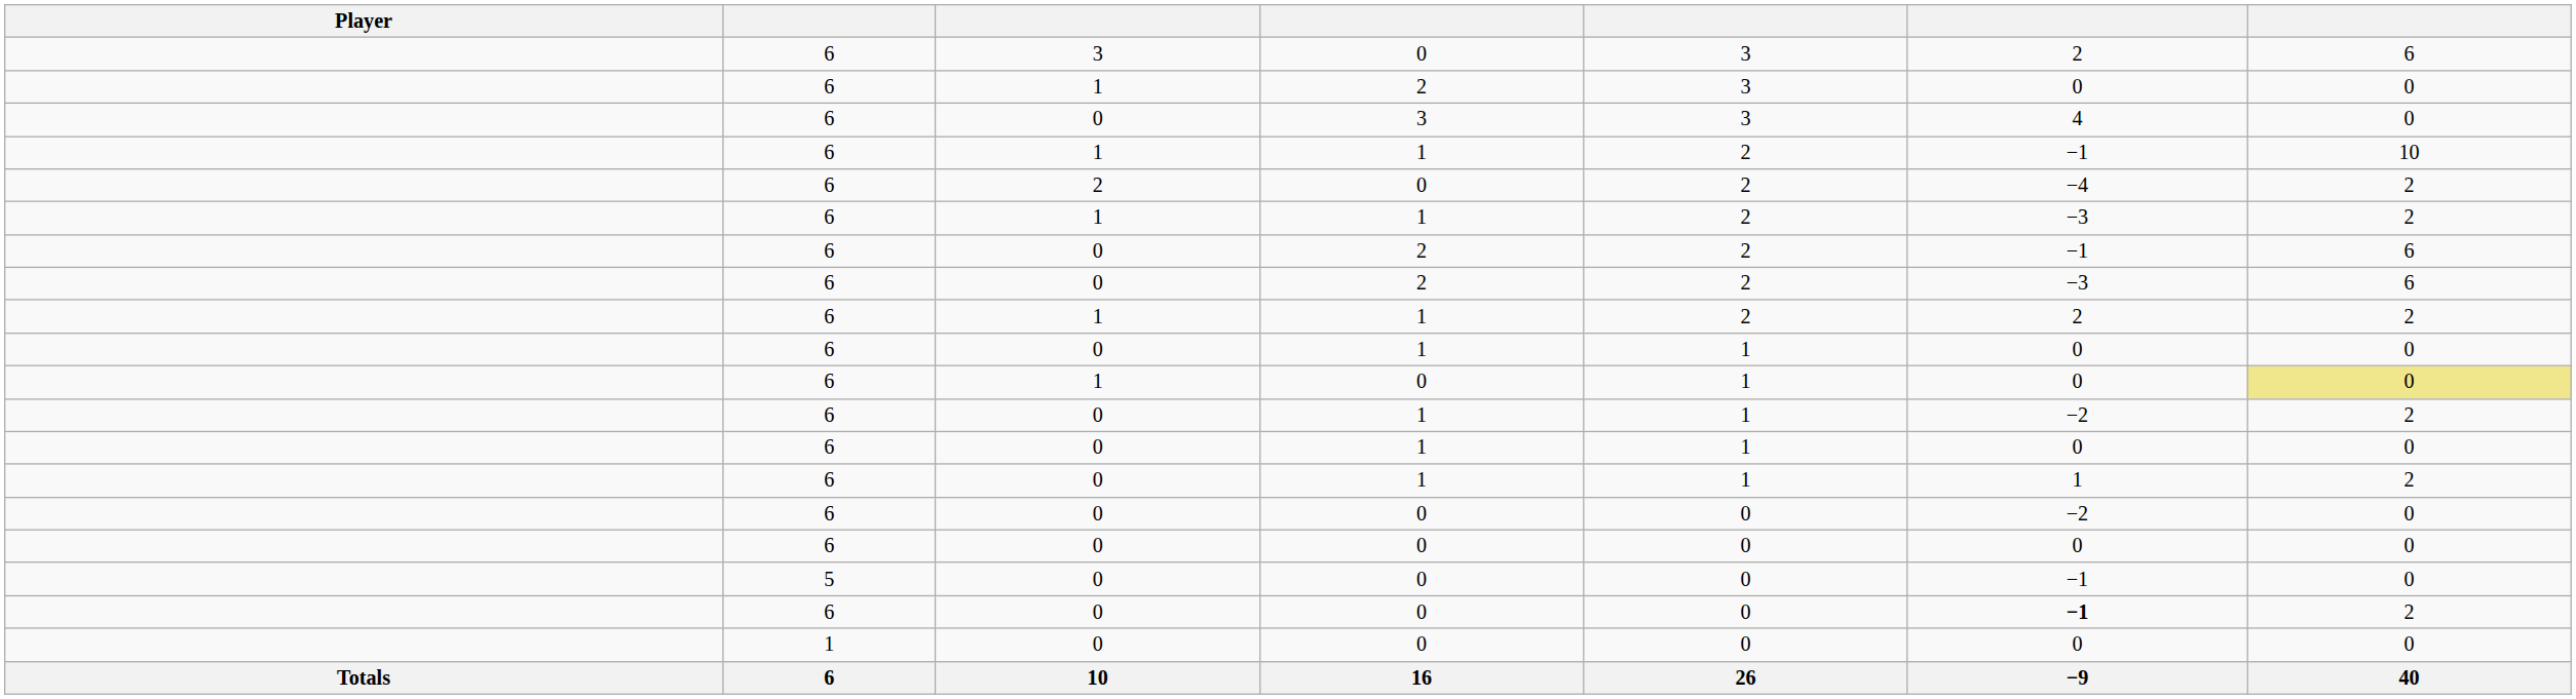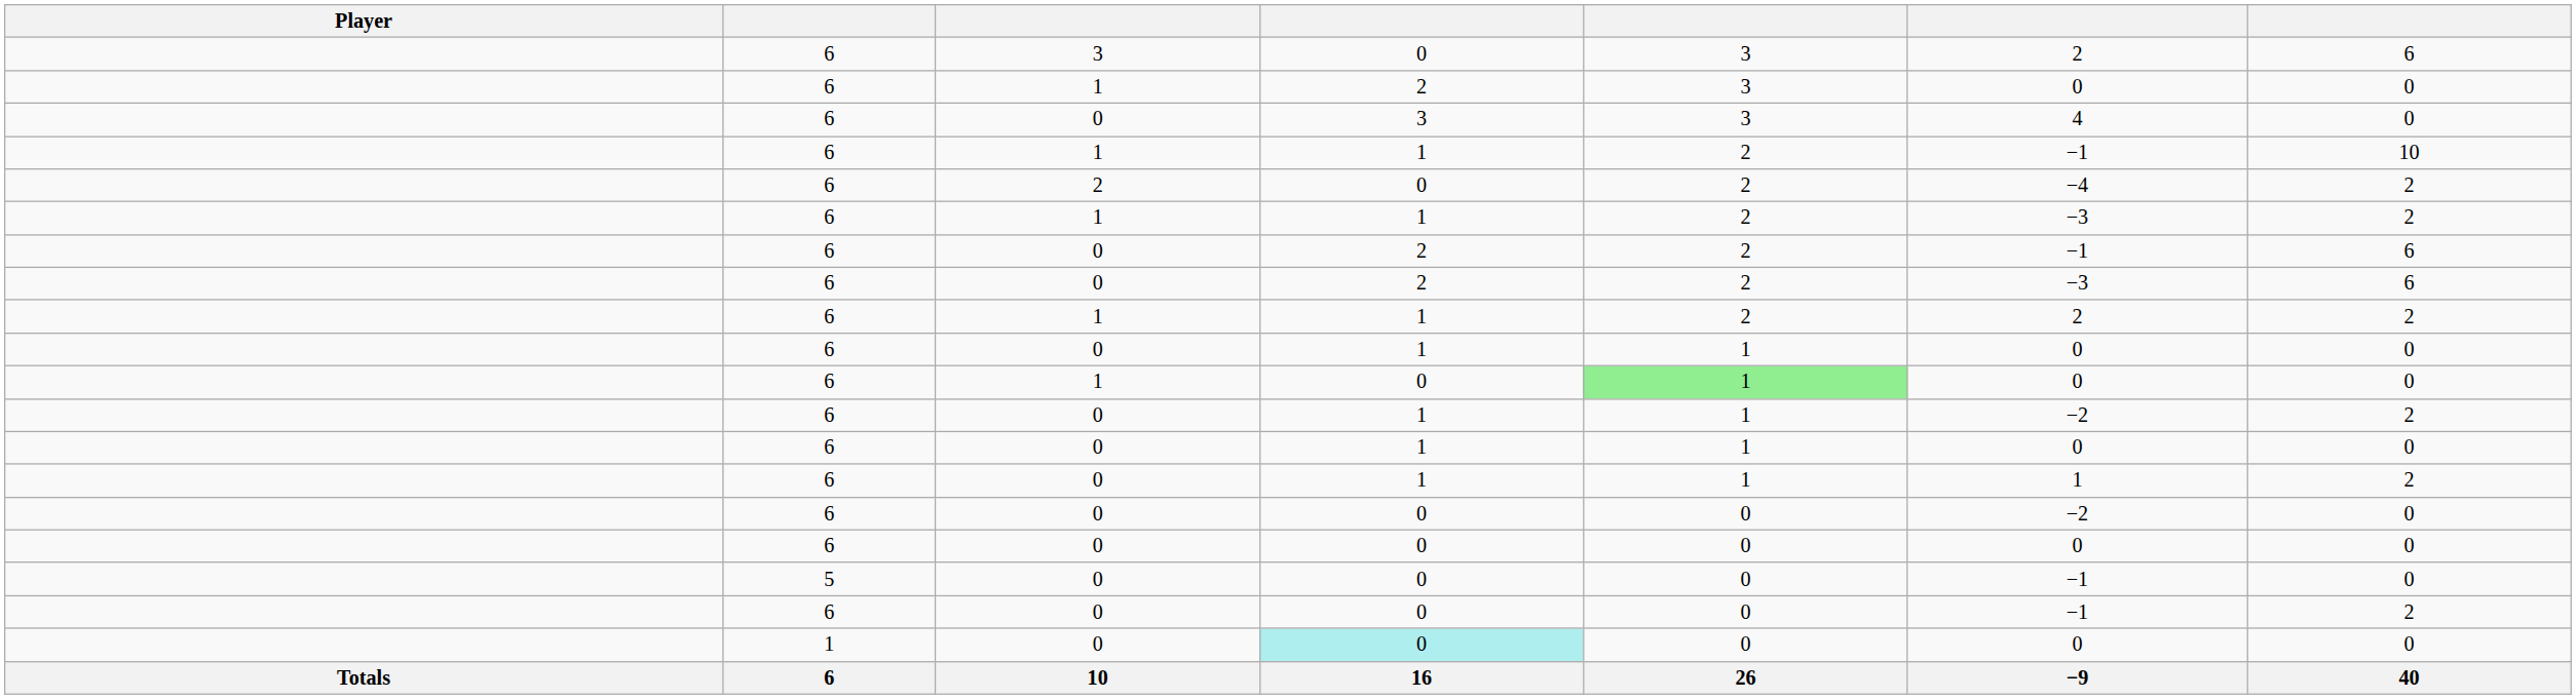row 12 | column 5: no background -> lightgreen background
row 12 | column 7: khaki background -> no background
row 19 | column 6: bold -> normal
row 20 | column 4: no background -> paleturquoise background
